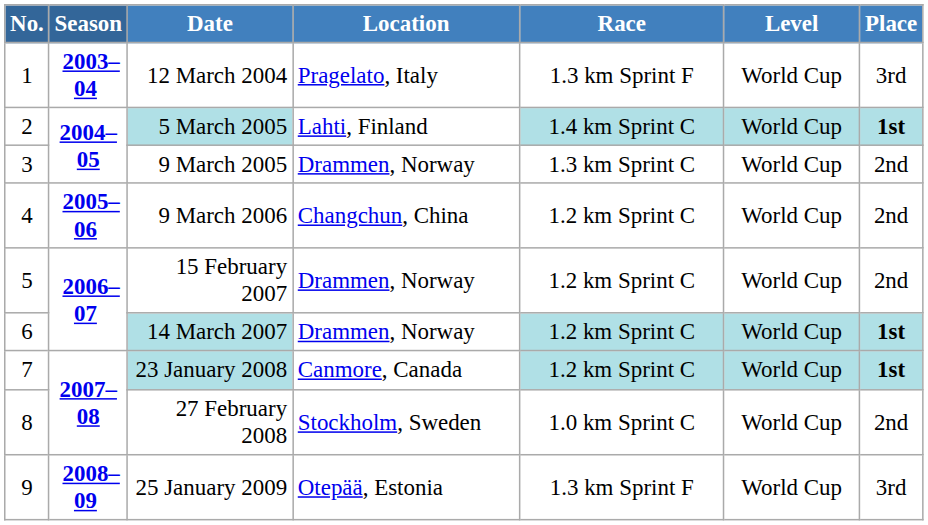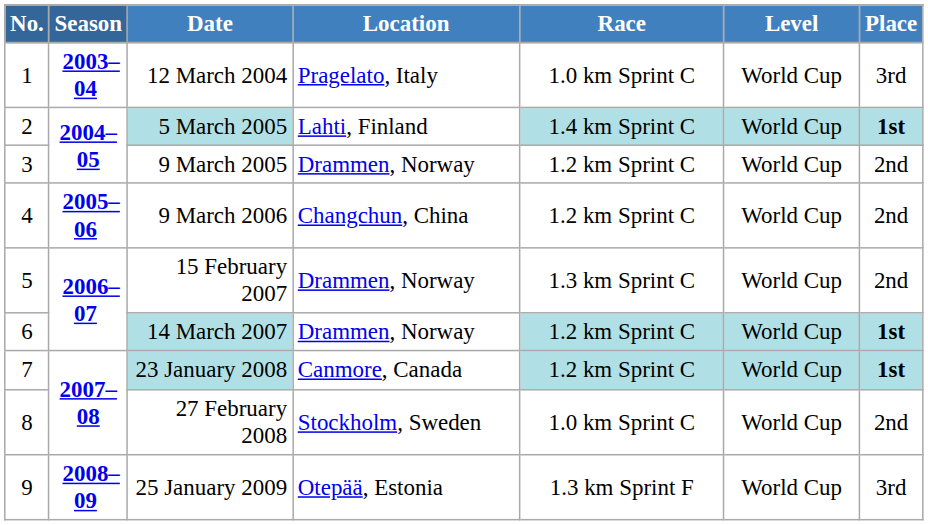12 March 2004 | Race: 1.3 km Sprint F -> 1.0 km Sprint C
9 March 2005 | Race: 1.3 km Sprint C -> 1.2 km Sprint C
15 February 2007 | Race: 1.2 km Sprint C -> 1.3 km Sprint C
